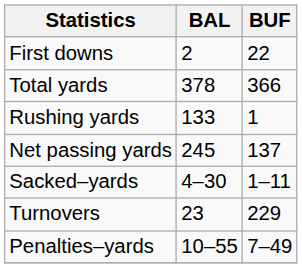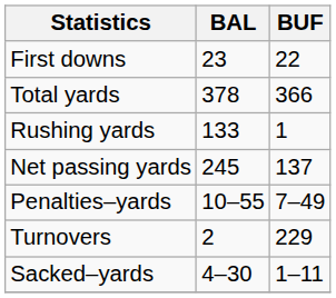First downs | BAL: 2 -> 23
rows swapped: Sacked–yards <-> Penalties–yards
Turnovers | BAL: 23 -> 2
